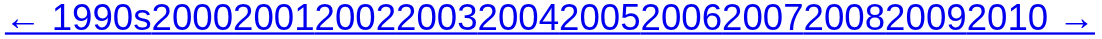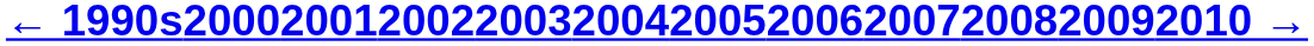row 1 | column 1: normal -> bold
